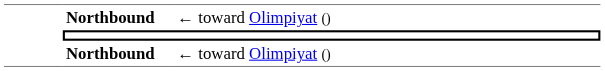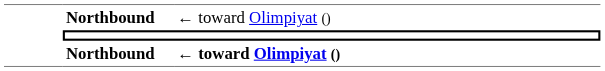row 2 | column 2: normal -> bold
